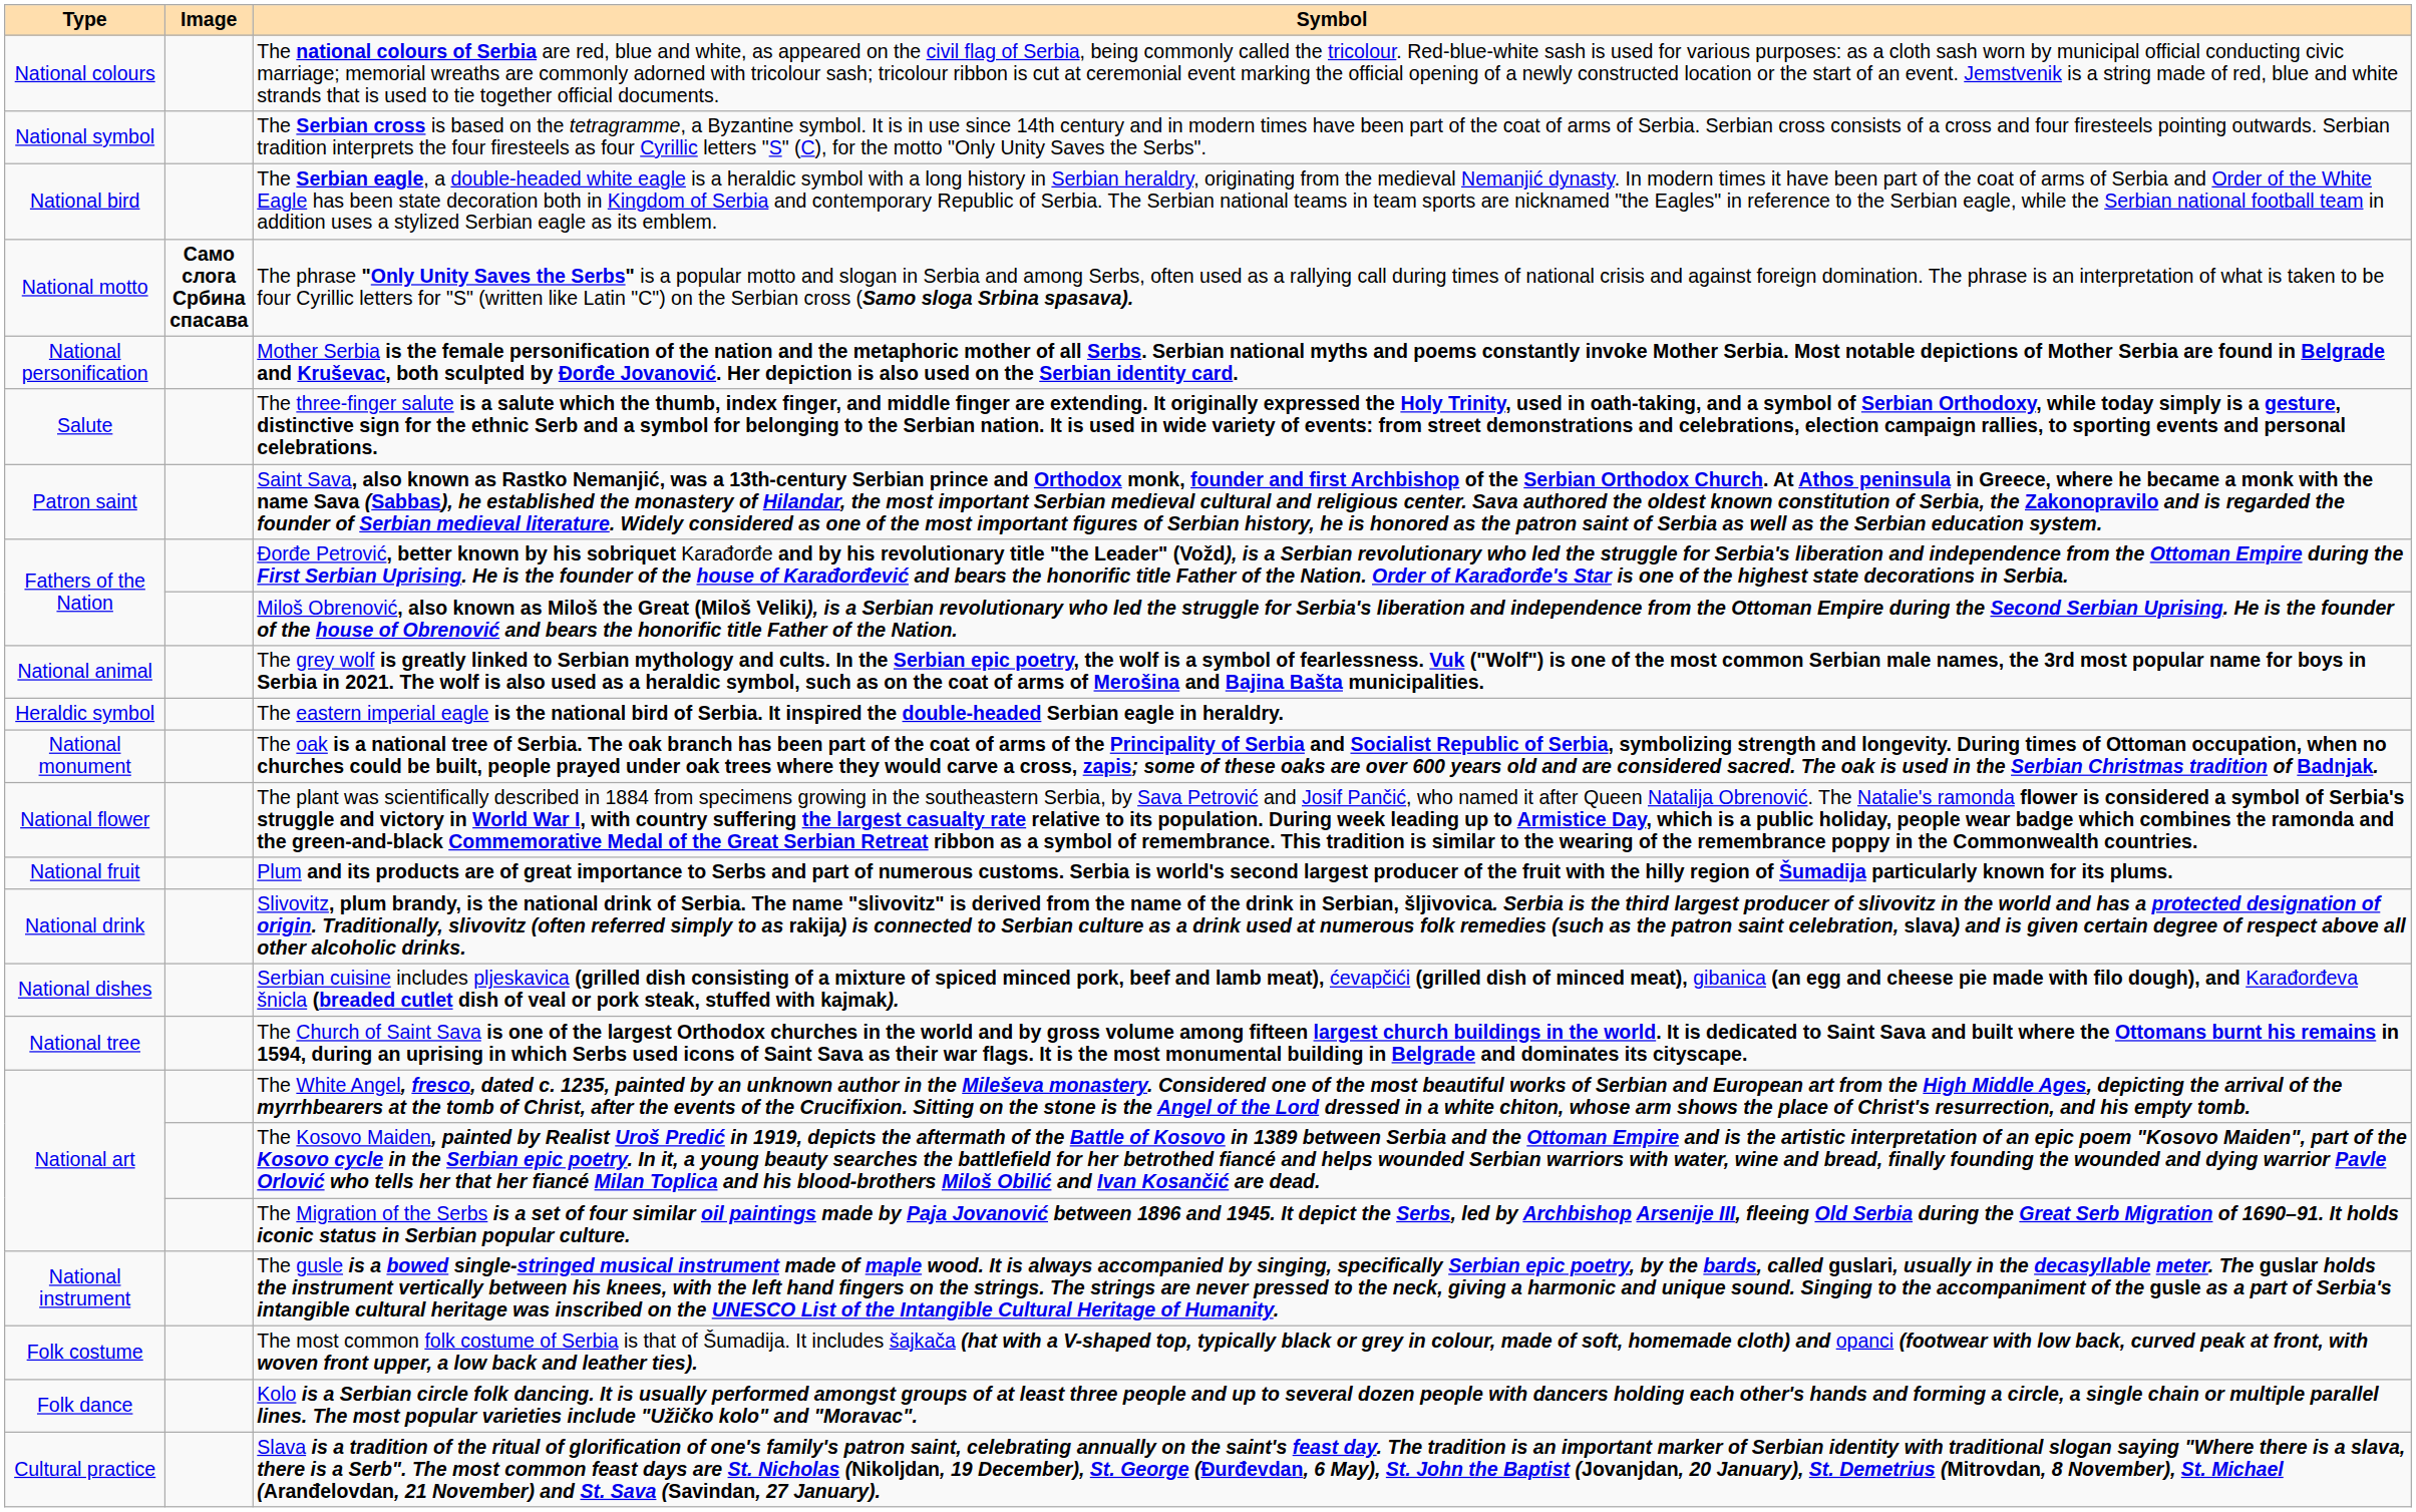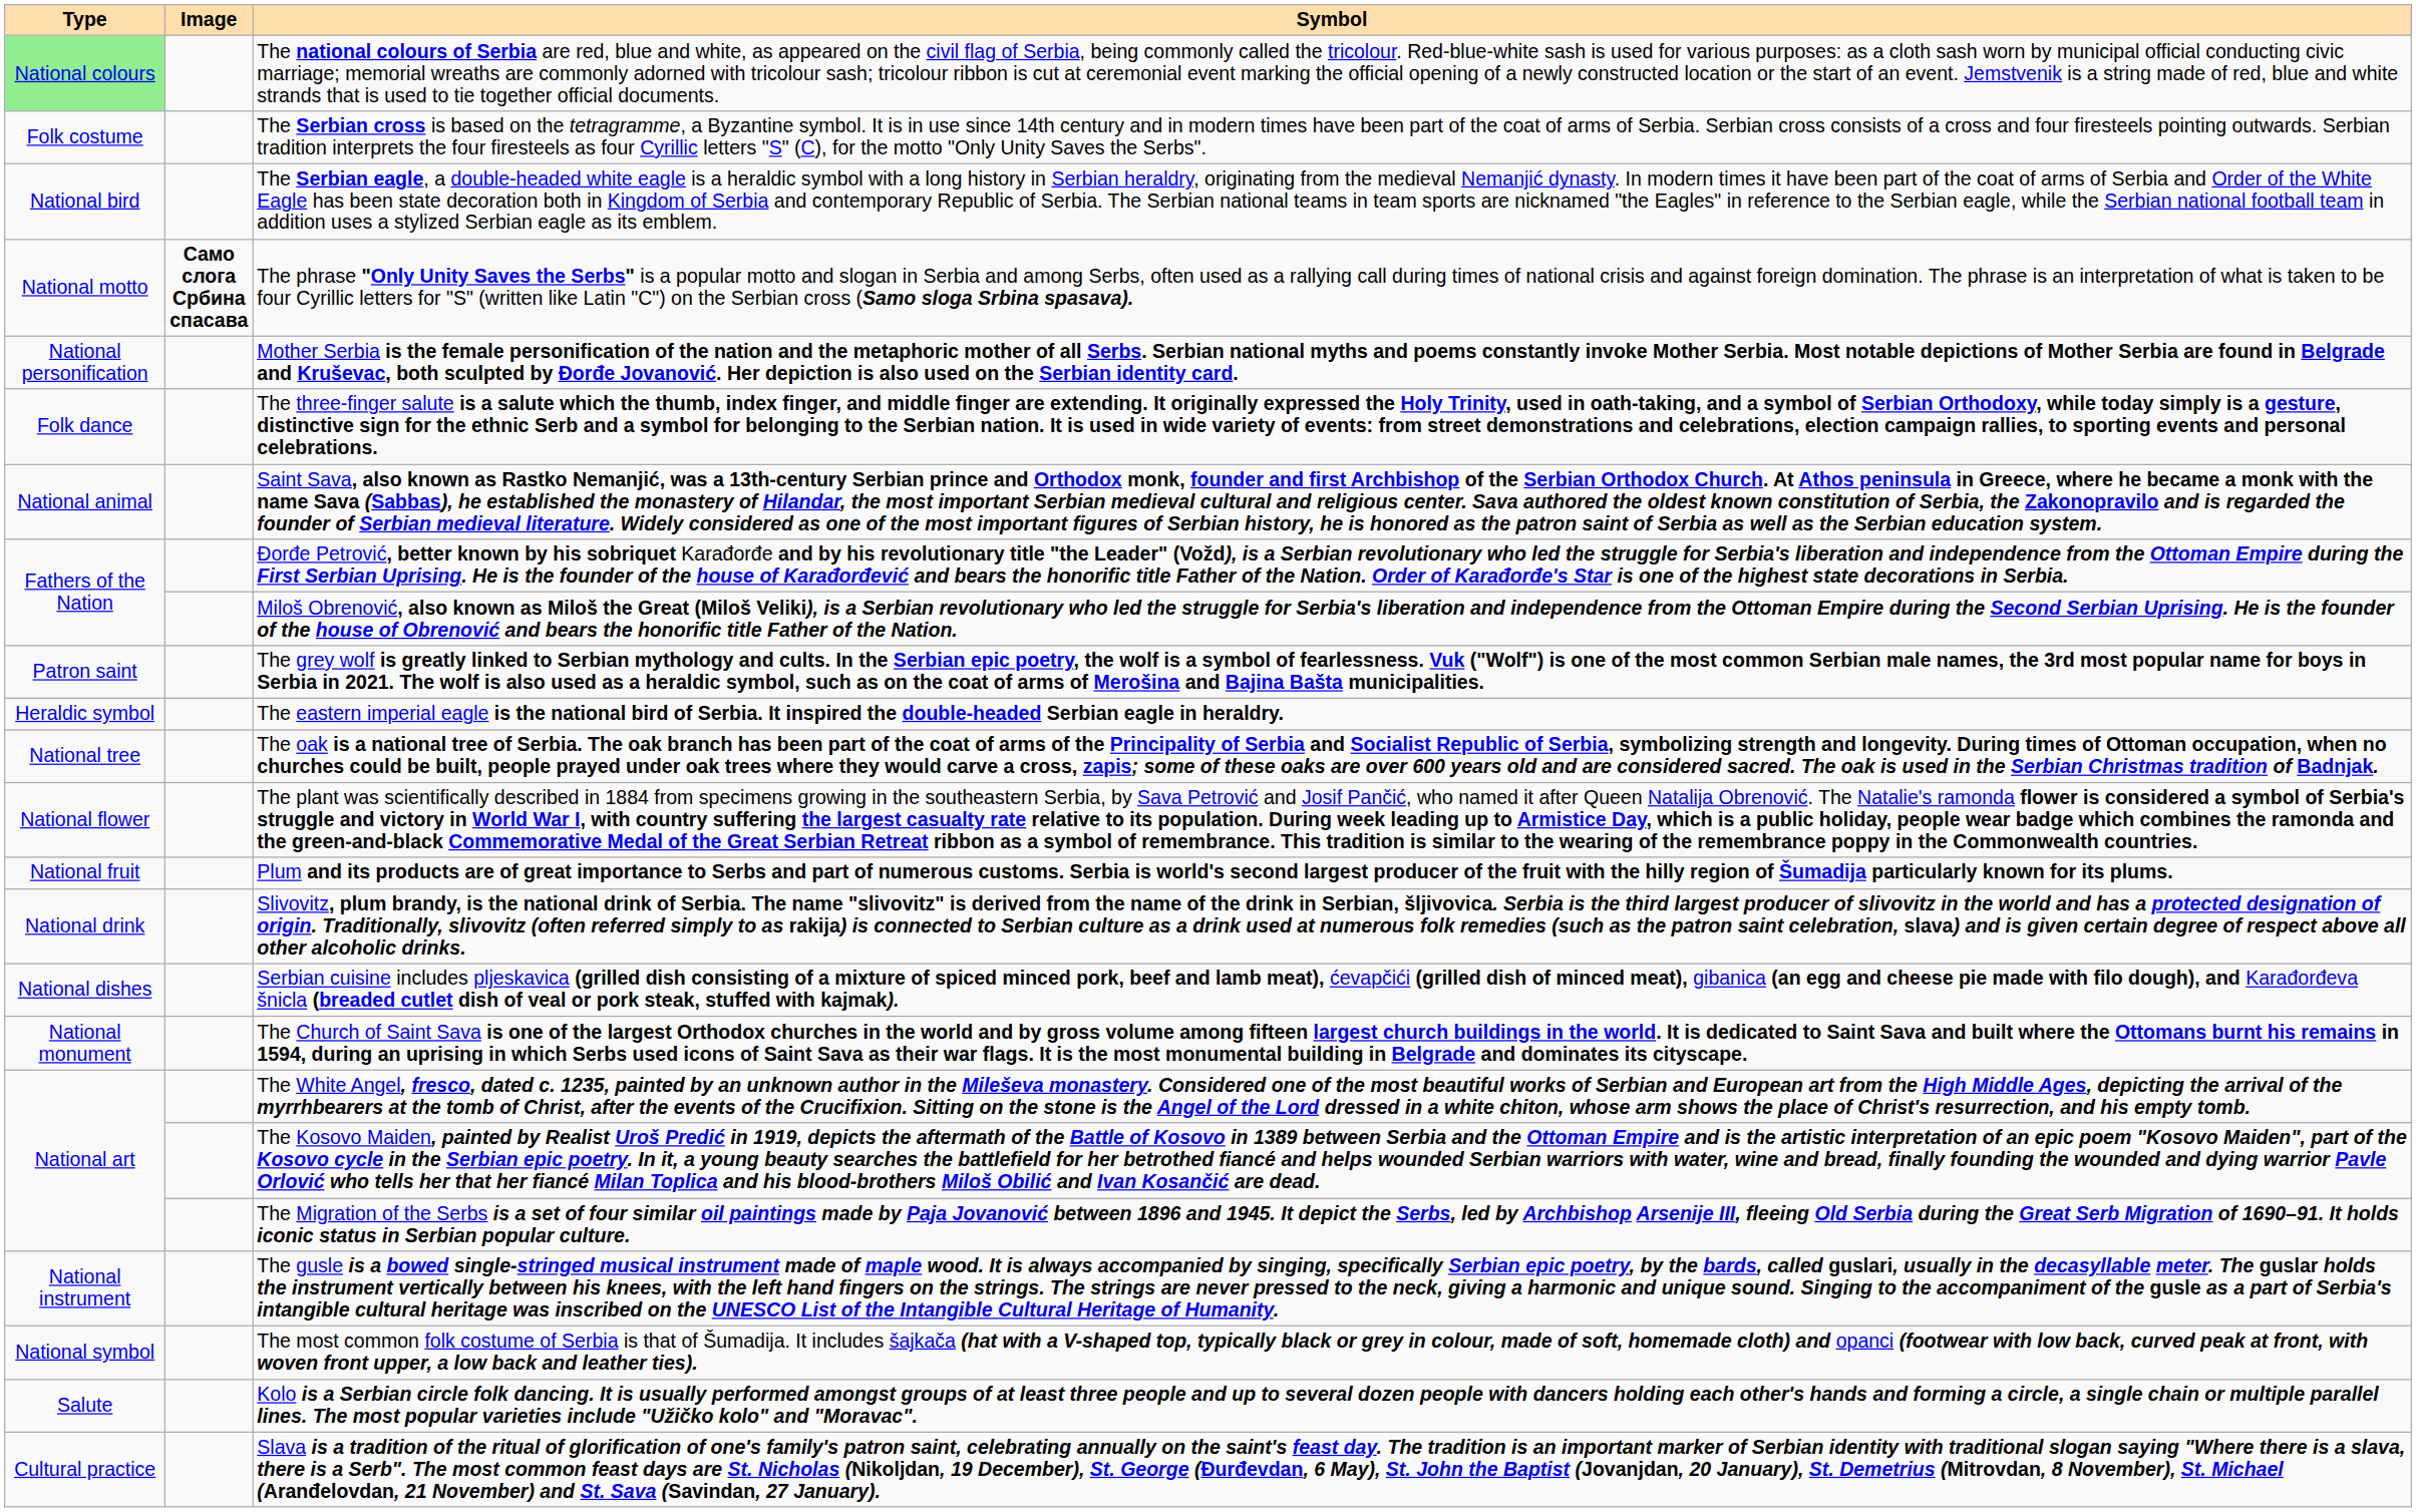row 2 | Type: no background -> lightgreen background
row 3 | Type: National symbol -> Folk costume
row 7 | Type: Salute -> Folk dance
row 8 | Type: Patron saint -> National animal
row 11 | Type: National animal -> Patron saint
row 13 | Type: National monument -> National tree
row 18 | Type: National tree -> National monument
row 23 | Type: Folk costume -> National symbol
row 24 | Type: Folk dance -> Salute
